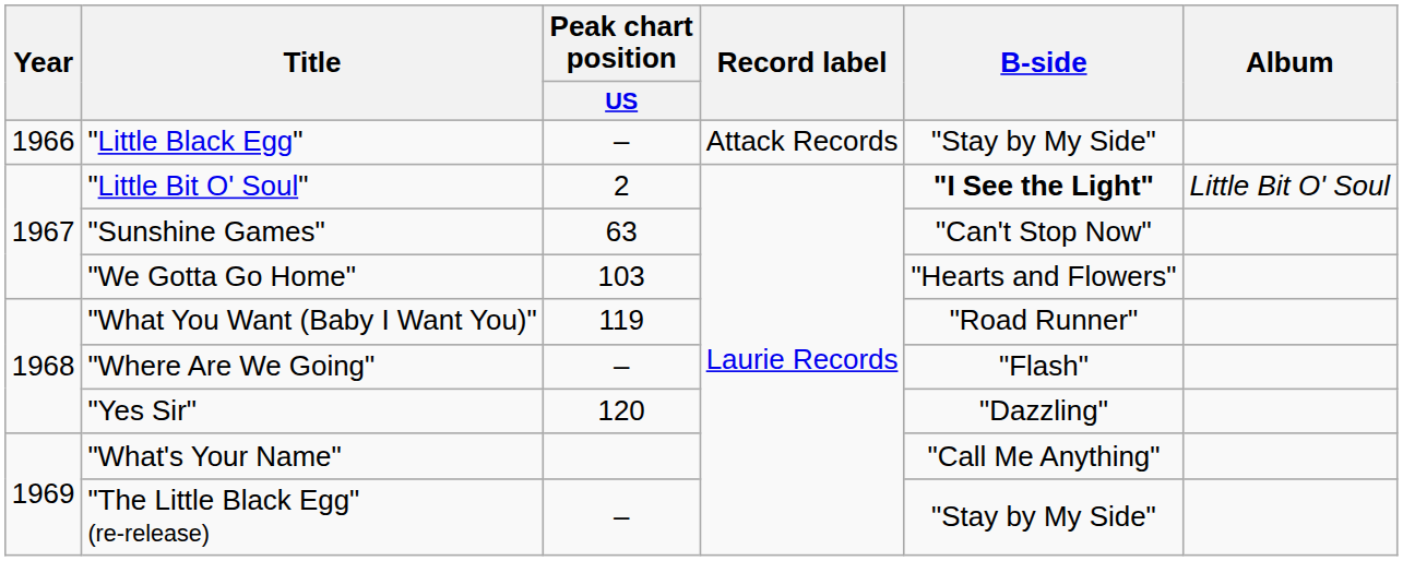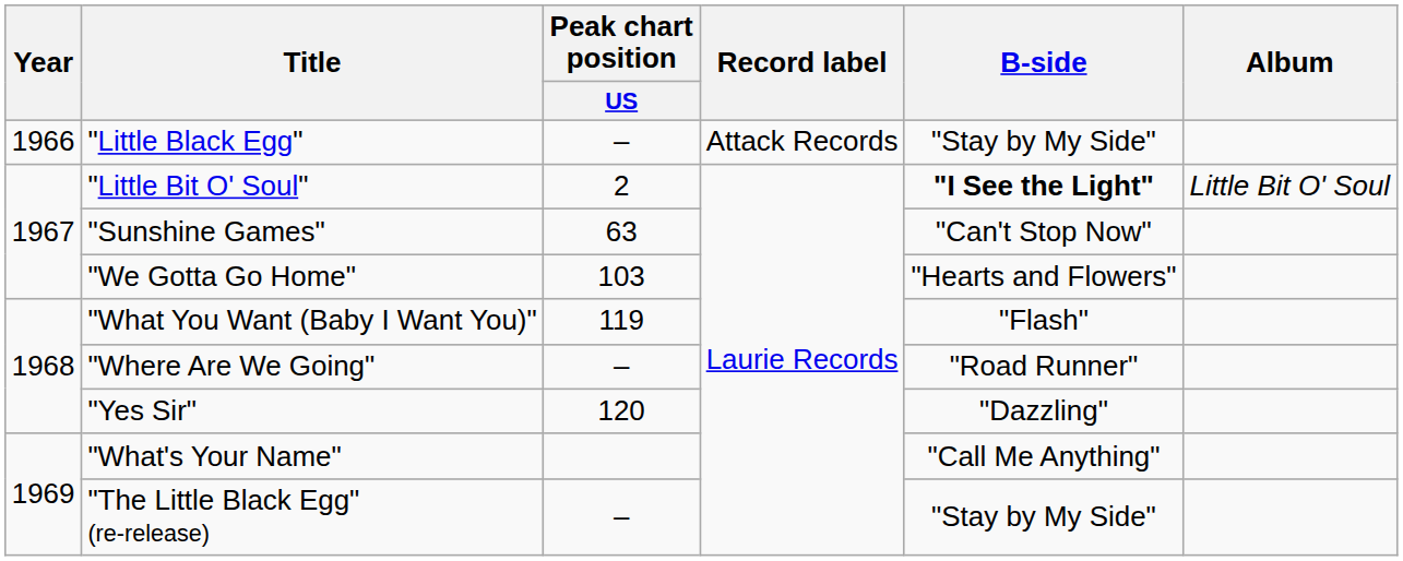"What You Want (Baby I Want You)" | B-side: "Road Runner" -> "Flash"
"Where Are We Going" | B-side: "Flash" -> "Road Runner"
